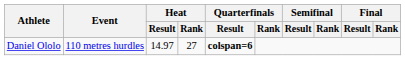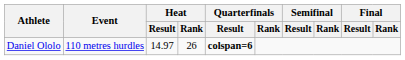Daniel Ololo | Heat / Rank: 27 -> 26
